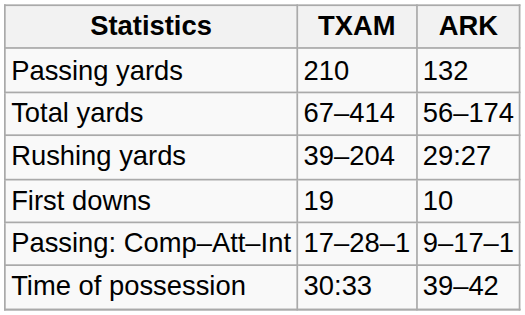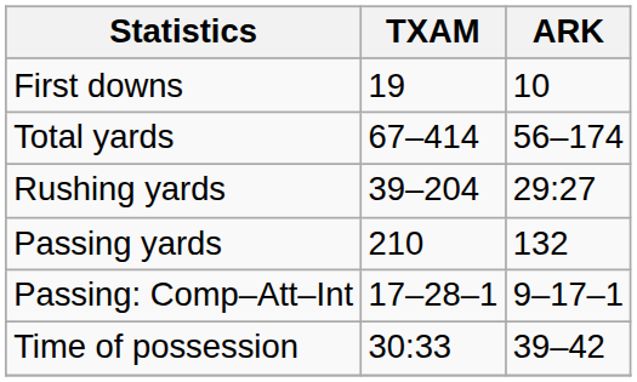rows swapped: First downs <-> Passing yards
